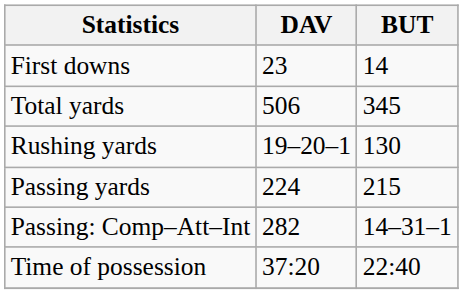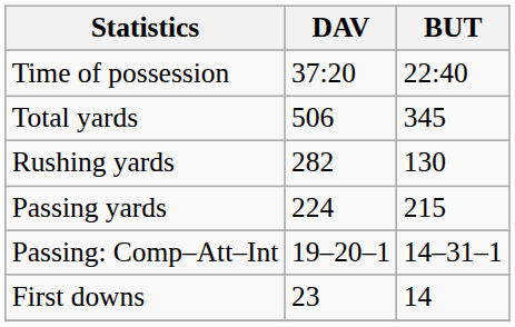rows swapped: First downs <-> Time of possession
Rushing yards | DAV: 19–20–1 -> 282
Passing: Comp–Att–Int | DAV: 282 -> 19–20–1
